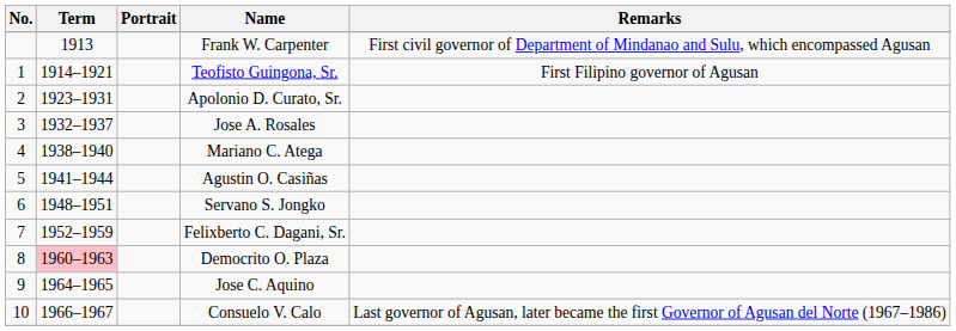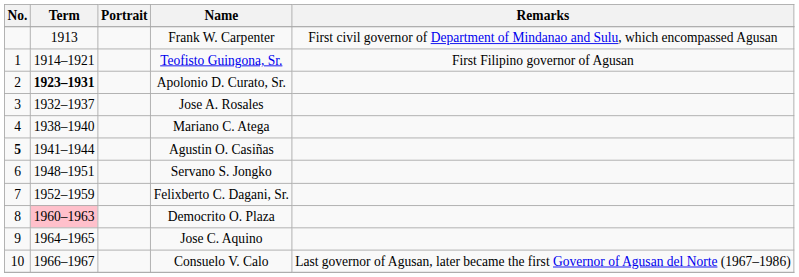Apolonio D. Curato, Sr. | Term: normal -> bold
Agustin O. Casiñas | No.: normal -> bold
